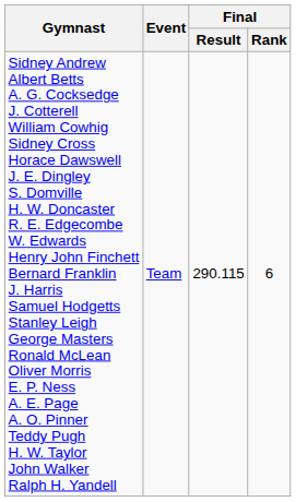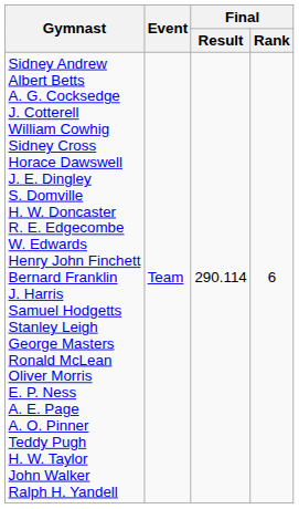row 3 | Final / Result: 290.115 -> 290.114
